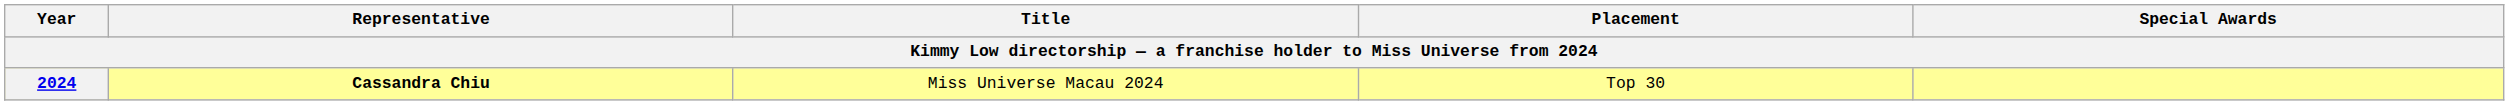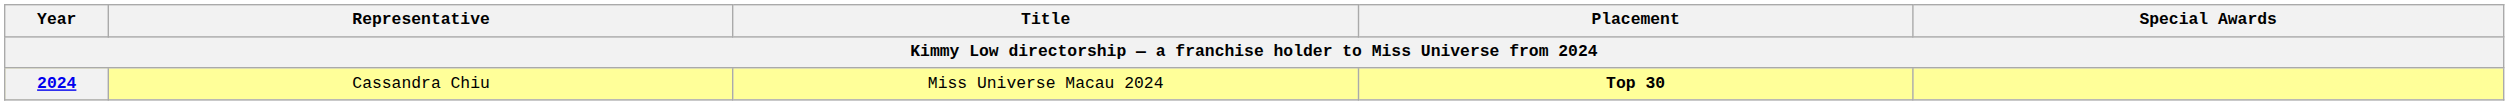2024 | Representative: bold -> normal
2024 | Placement: normal -> bold
